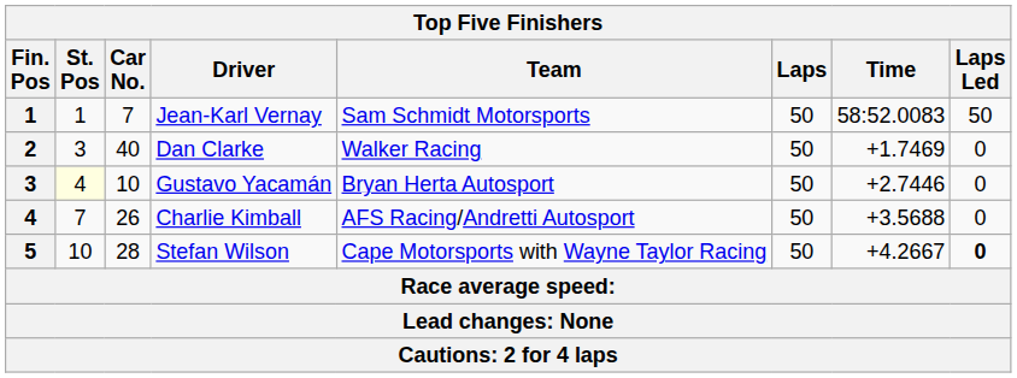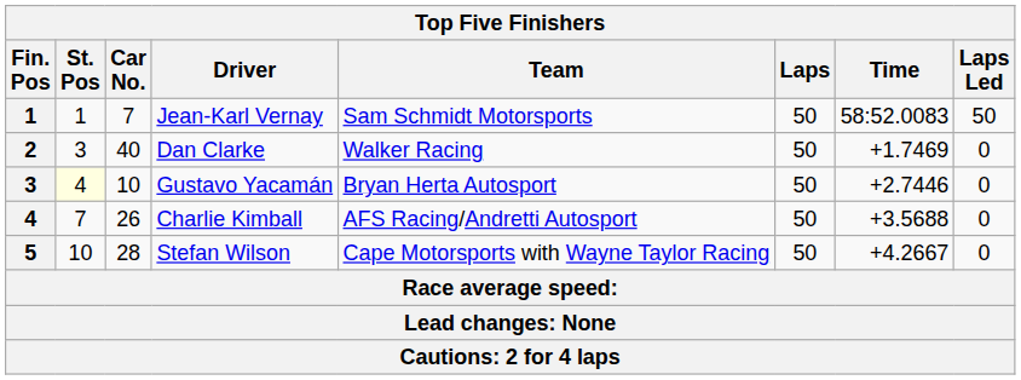Stefan Wilson | Laps Led: bold -> normal
